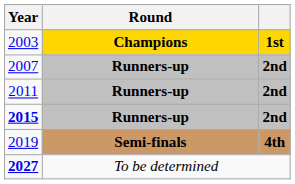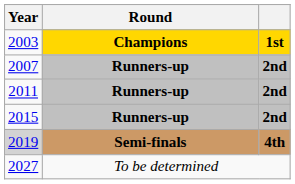2015 | Year: bold -> normal
2019 | Year: no background -> lightgrey background
2027 | Year: bold -> normal
